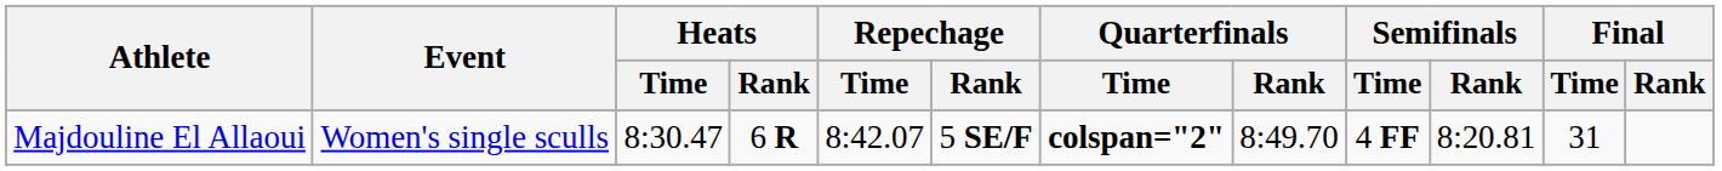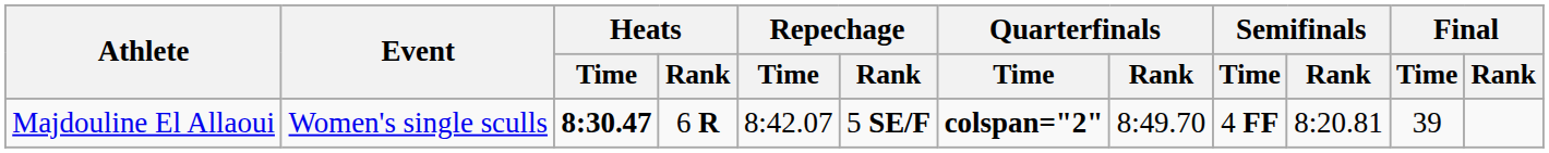Majdouline El Allaoui | Heats / Time: normal -> bold
Majdouline El Allaoui | Final / Time: 31 -> 39
